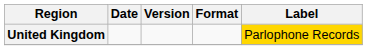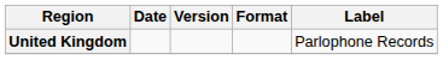United Kingdom | Label: gold background -> no background
